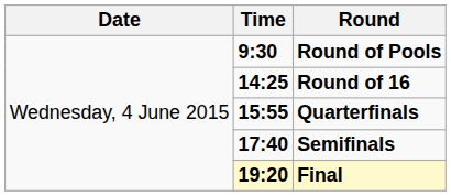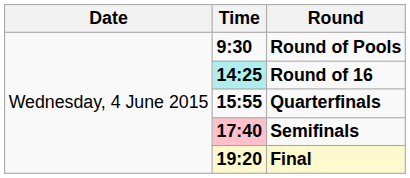Round of 16 | Time: no background -> paleturquoise background
Semifinals | Time: no background -> pink background
